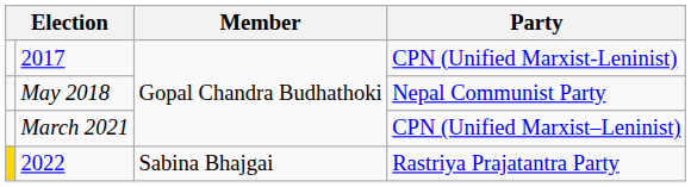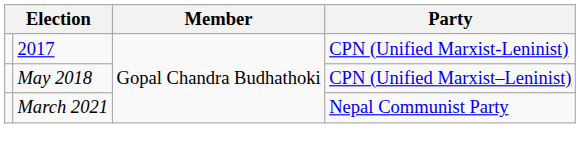May 2018 | Party: Nepal Communist Party -> CPN (Unified Marxist–Leninist)
March 2021 | Party: CPN (Unified Marxist–Leninist) -> Nepal Communist Party
- row: 2022 | Sabina Bhajgai | Rastriya Prajatantra Party
